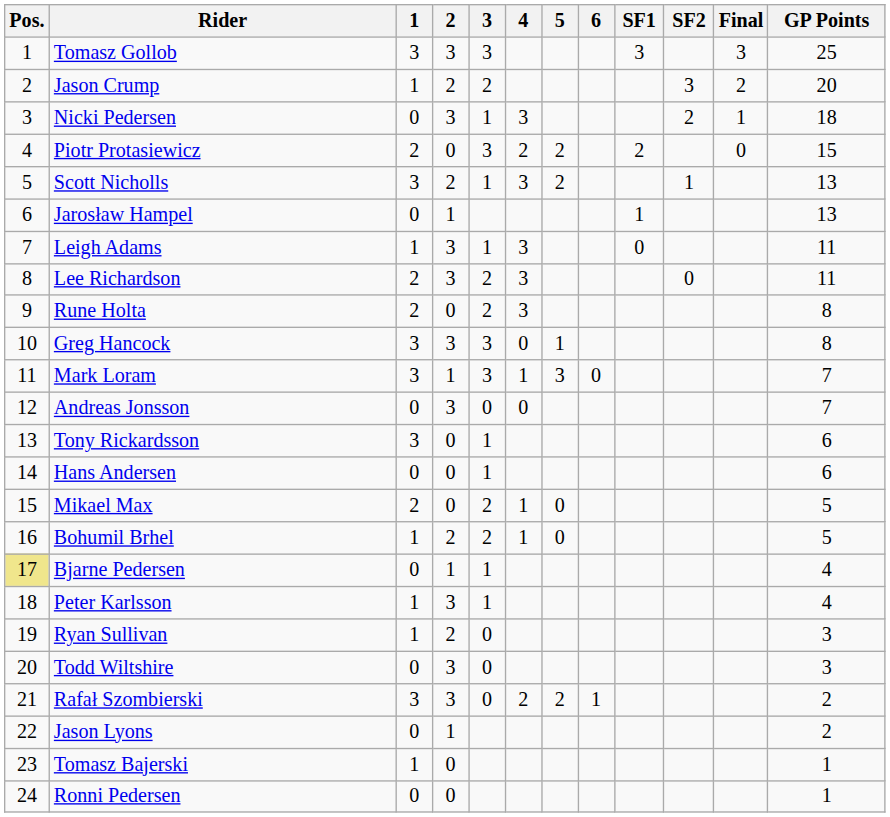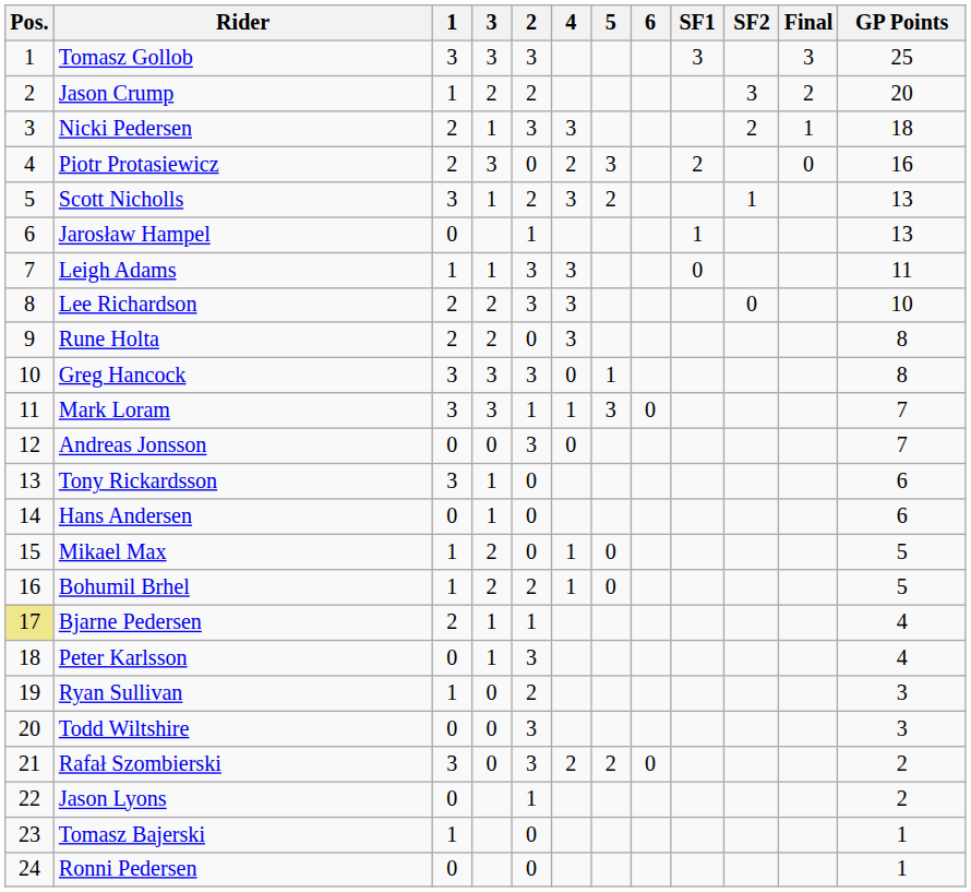columns swapped: 2 <-> 3
Nicki Pedersen | 1: 0 -> 2
Piotr Protasiewicz | 5: 2 -> 3
Piotr Protasiewicz | GP Points: 15 -> 16
Lee Richardson | GP Points: 11 -> 10
Mikael Max | 1: 2 -> 1
Bjarne Pedersen | 1: 0 -> 2
Peter Karlsson | 1: 1 -> 0
Rafał Szombierski | 6: 1 -> 0
